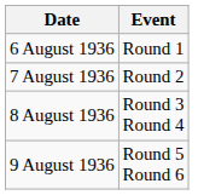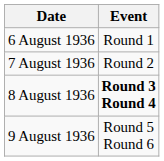8 August 1936 | Event: normal -> bold
